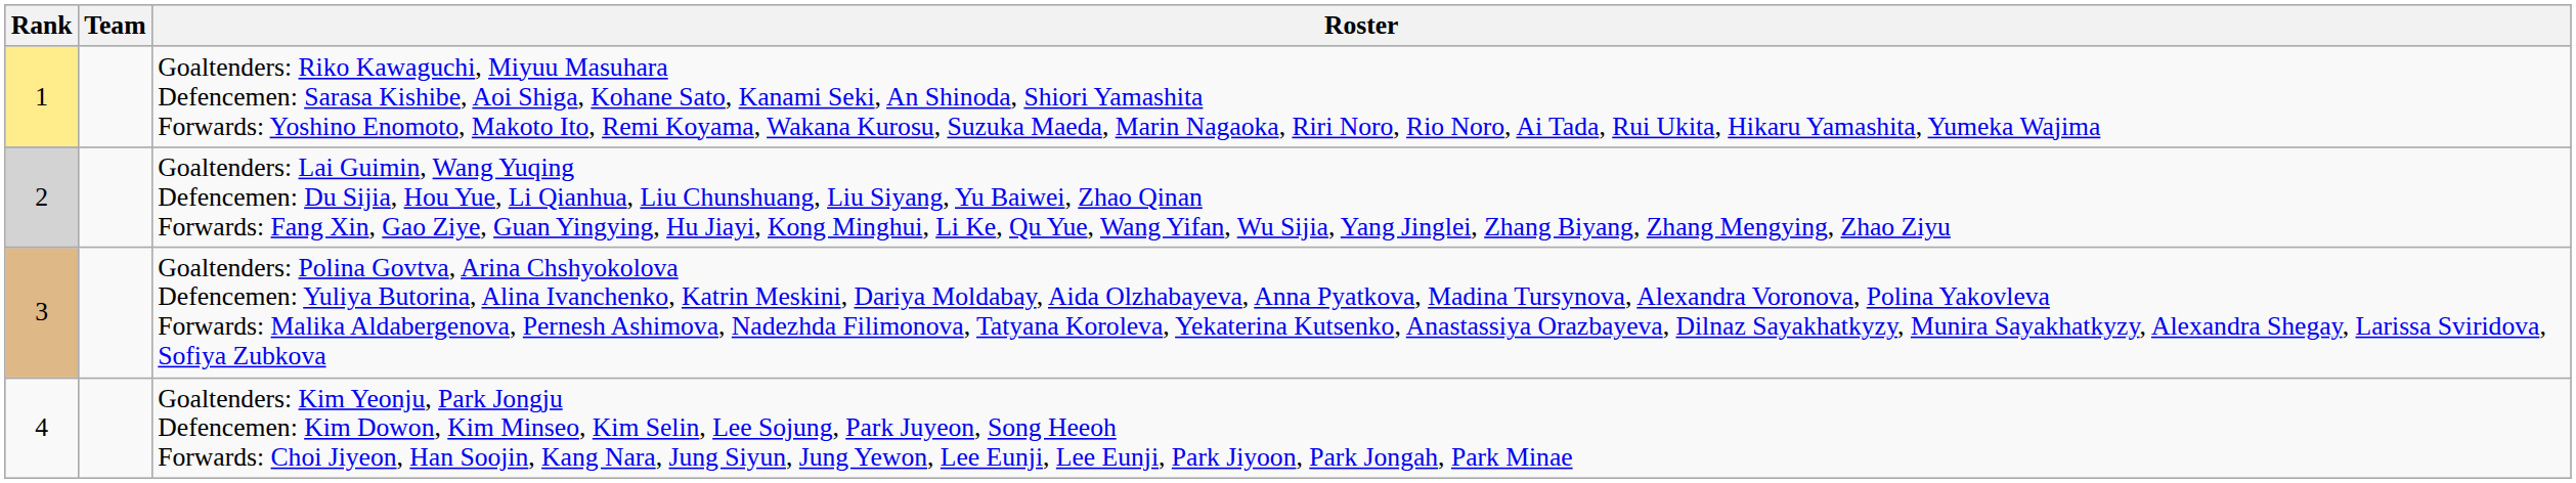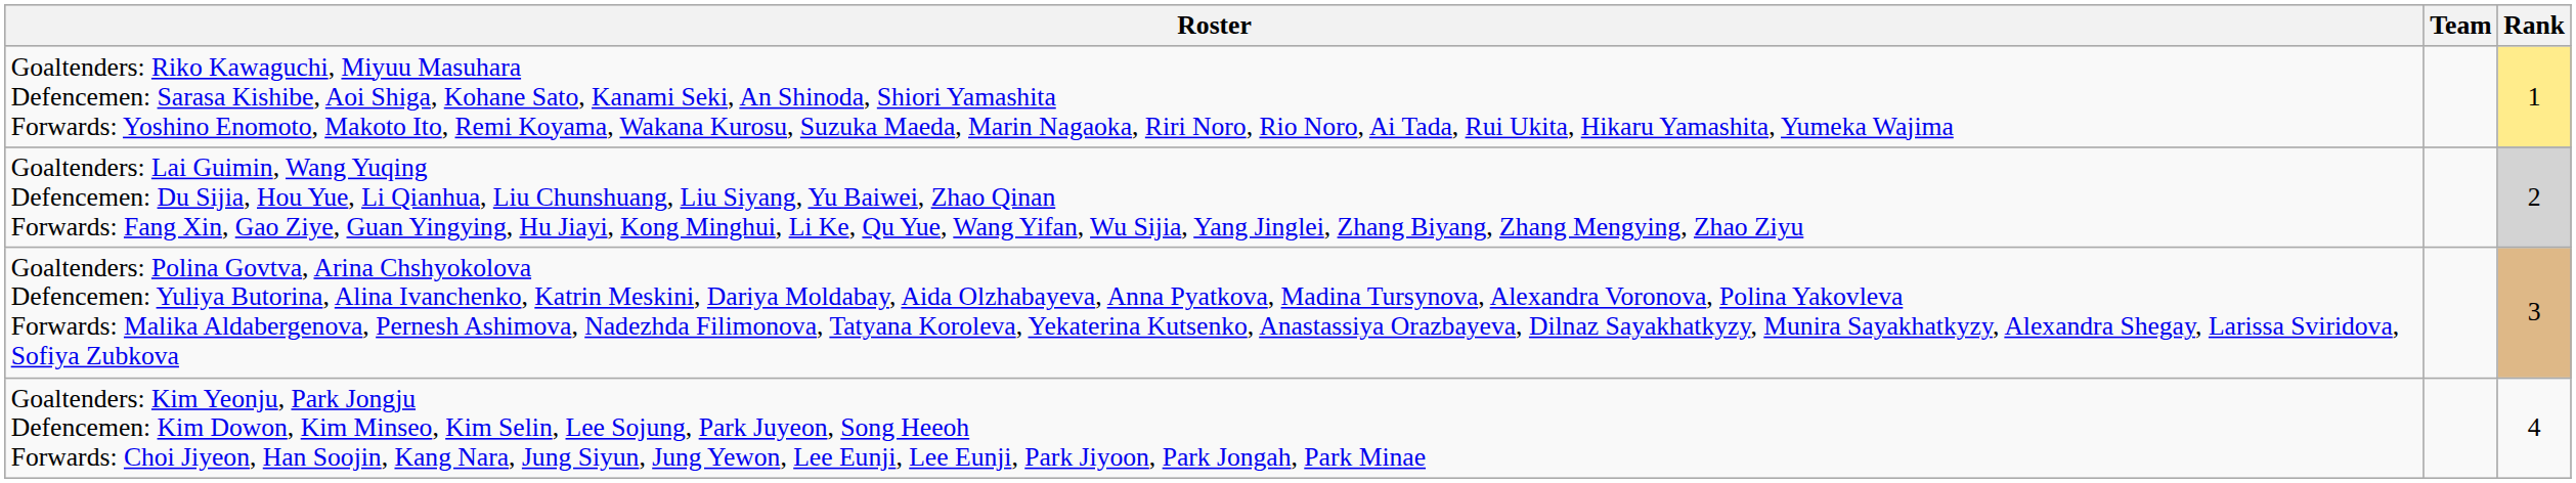columns swapped: Rank <-> Roster
